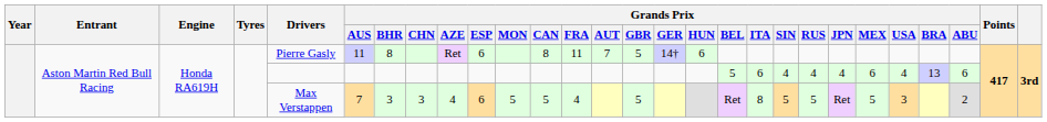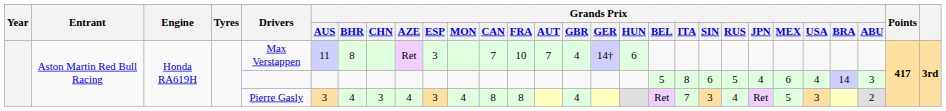row 3 | Drivers: Pierre Gasly -> Max Verstappen
row 3 | Grands Prix / ESP: 6 -> 3
row 3 | Grands Prix / CAN: 8 -> 7
row 3 | Grands Prix / FRA: 11 -> 10
row 3 | Grands Prix / GBR: 5 -> 4
row 4 | Grands Prix / ITA: 6 -> 8
row 4 | Grands Prix / SIN: 4 -> 6
row 4 | Grands Prix / RUS: 4 -> 5
row 4 | Grands Prix / BRA: 13 -> 14
row 4 | Grands Prix / ABU: 6 -> 3
row 5 | Drivers: Max Verstappen -> Pierre Gasly
row 5 | Grands Prix / AUS: 7 -> 3
row 5 | Grands Prix / BHR: 3 -> 4
row 5 | Grands Prix / ESP: 6 -> 3
row 5 | Grands Prix / MON: 5 -> 4
row 5 | Grands Prix / CAN: 5 -> 8
row 5 | Grands Prix / FRA: 4 -> 8
row 5 | Grands Prix / GBR: 5 -> 4
row 5 | Grands Prix / ITA: 8 -> 7
row 5 | Grands Prix / SIN: 5 -> 3
row 5 | Grands Prix / RUS: 5 -> 4
